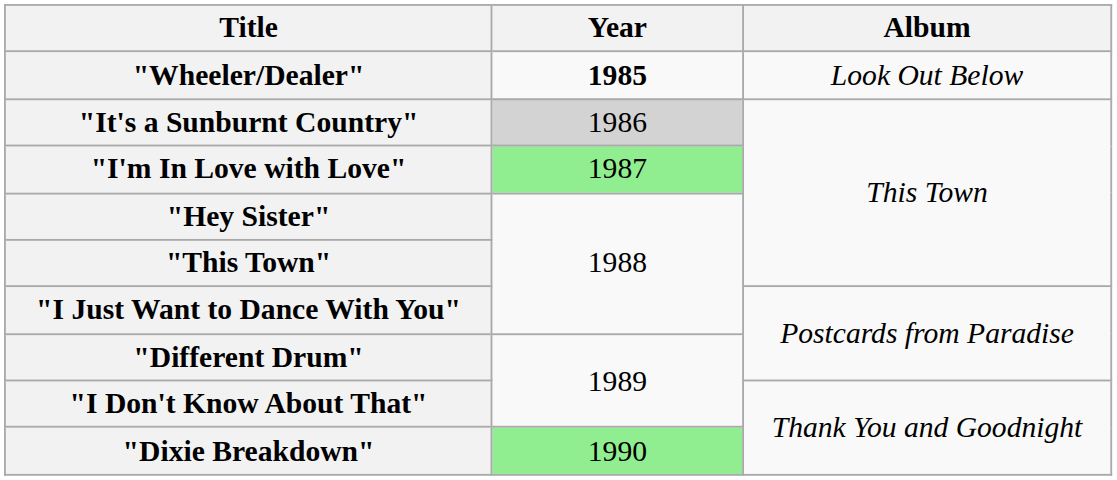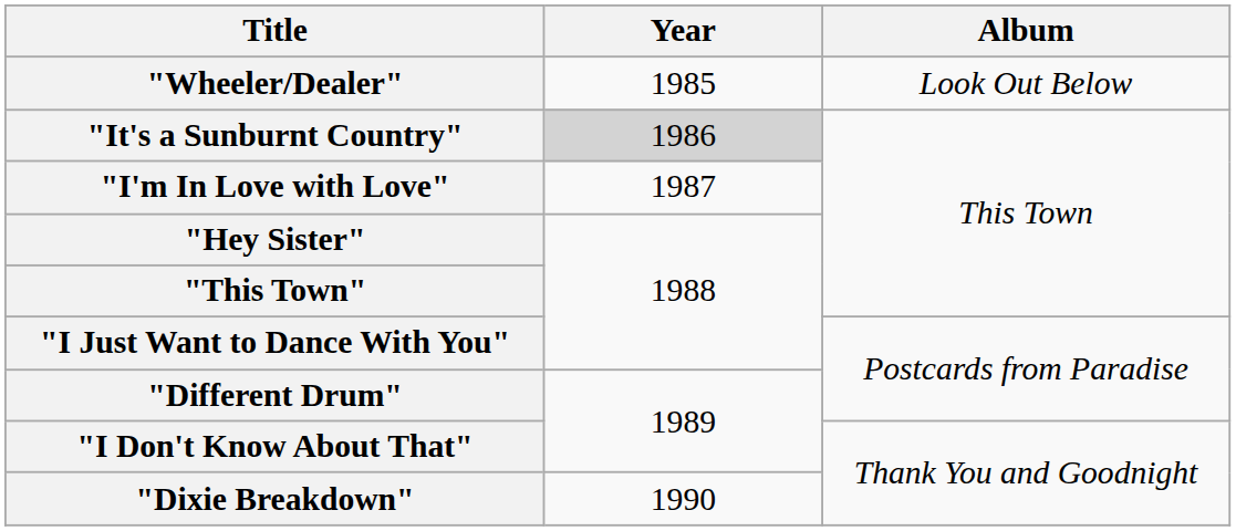"Wheeler/Dealer" | Year: bold -> normal
"I'm In Love with Love" | Year: lightgreen background -> no background
"Dixie Breakdown" | Year: lightgreen background -> no background
